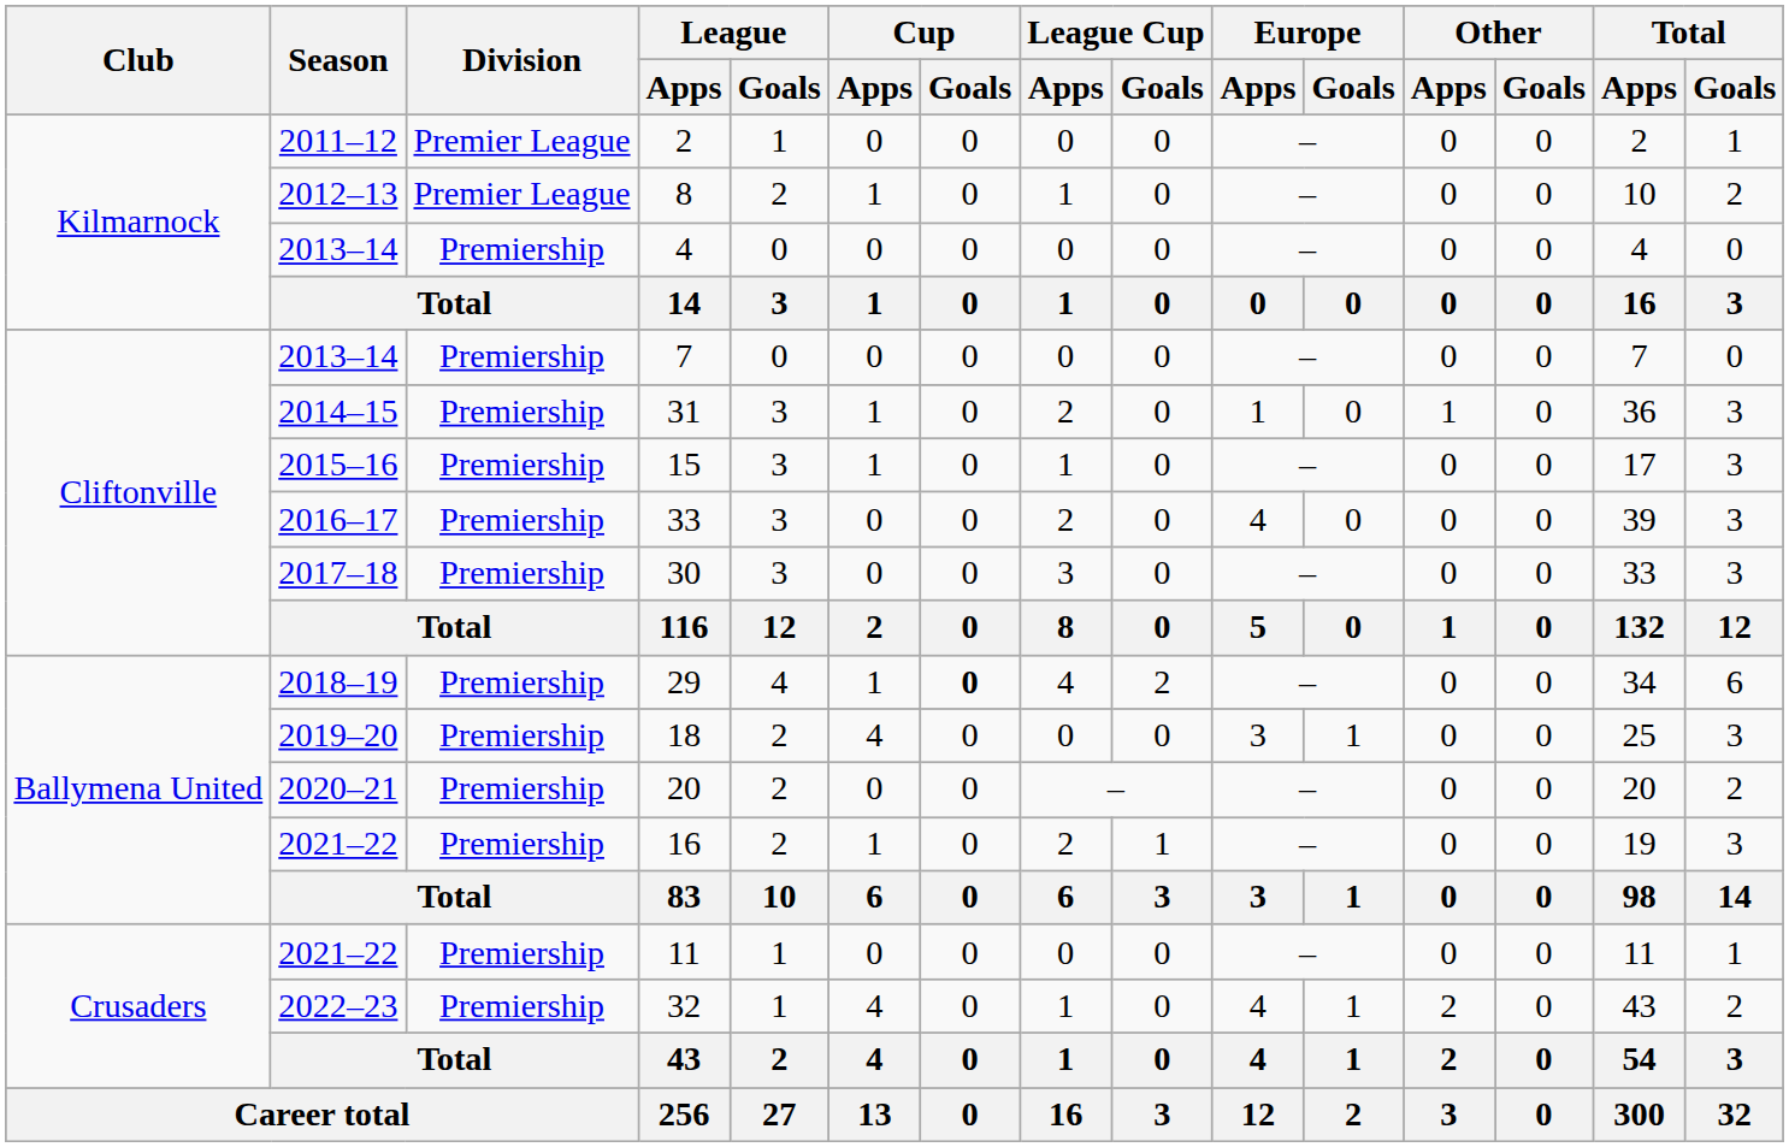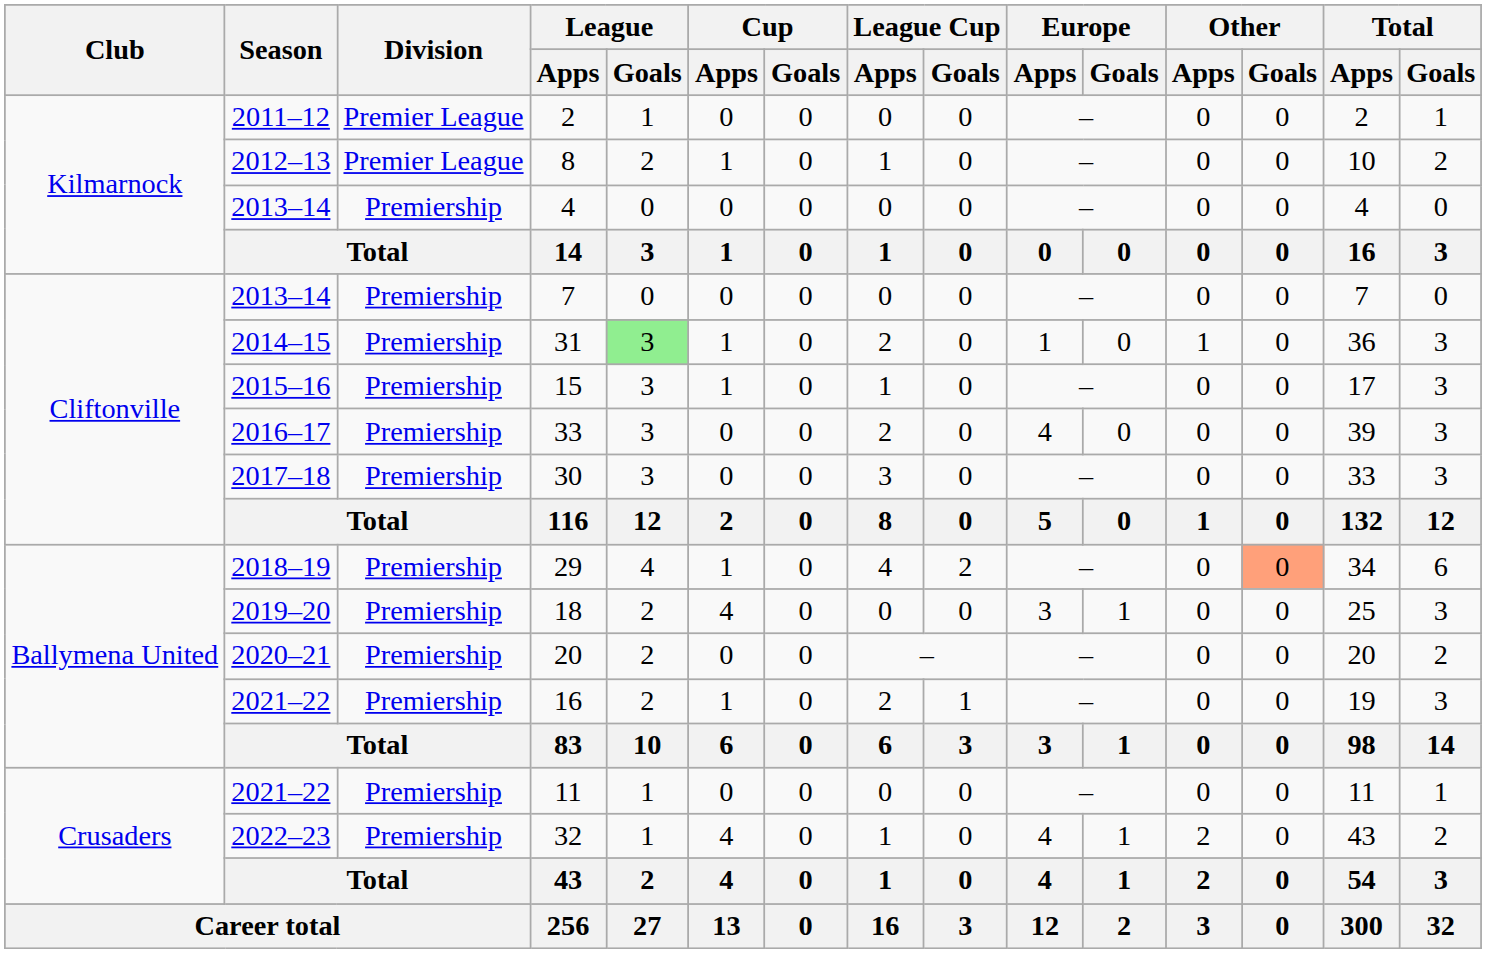31 | League / Goals: no background -> lightgreen background
29 | Cup / Goals: bold -> normal
29 | Other / Goals: no background -> lightsalmon background
